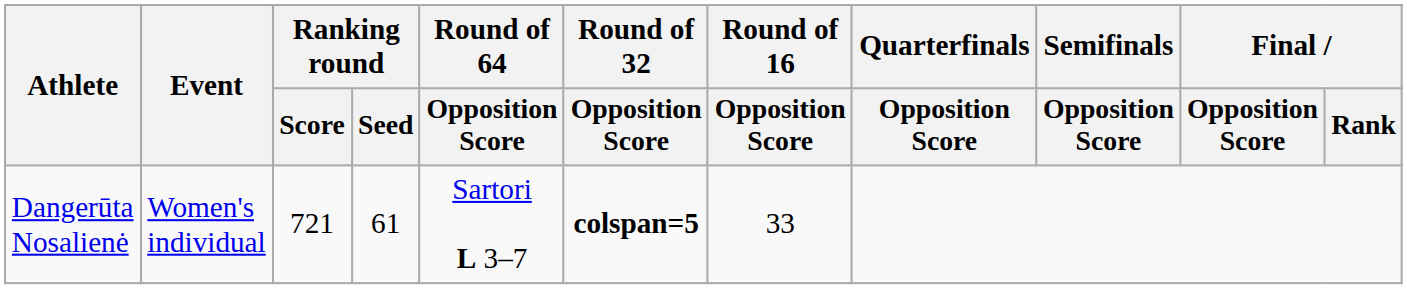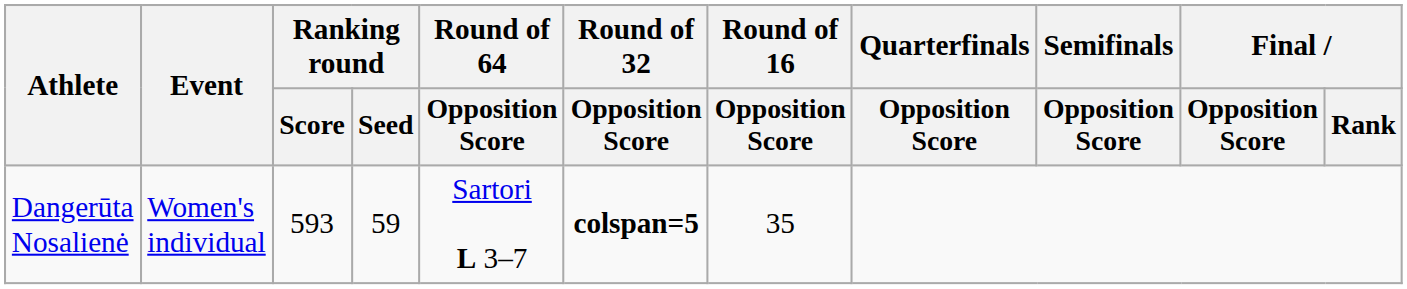Dangerūta Nosalienė | Ranking round / Score: 721 -> 593
Dangerūta Nosalienė | Ranking round / Seed: 61 -> 59
Dangerūta Nosalienė | Round of 16 / Opposition Score: 33 -> 35
